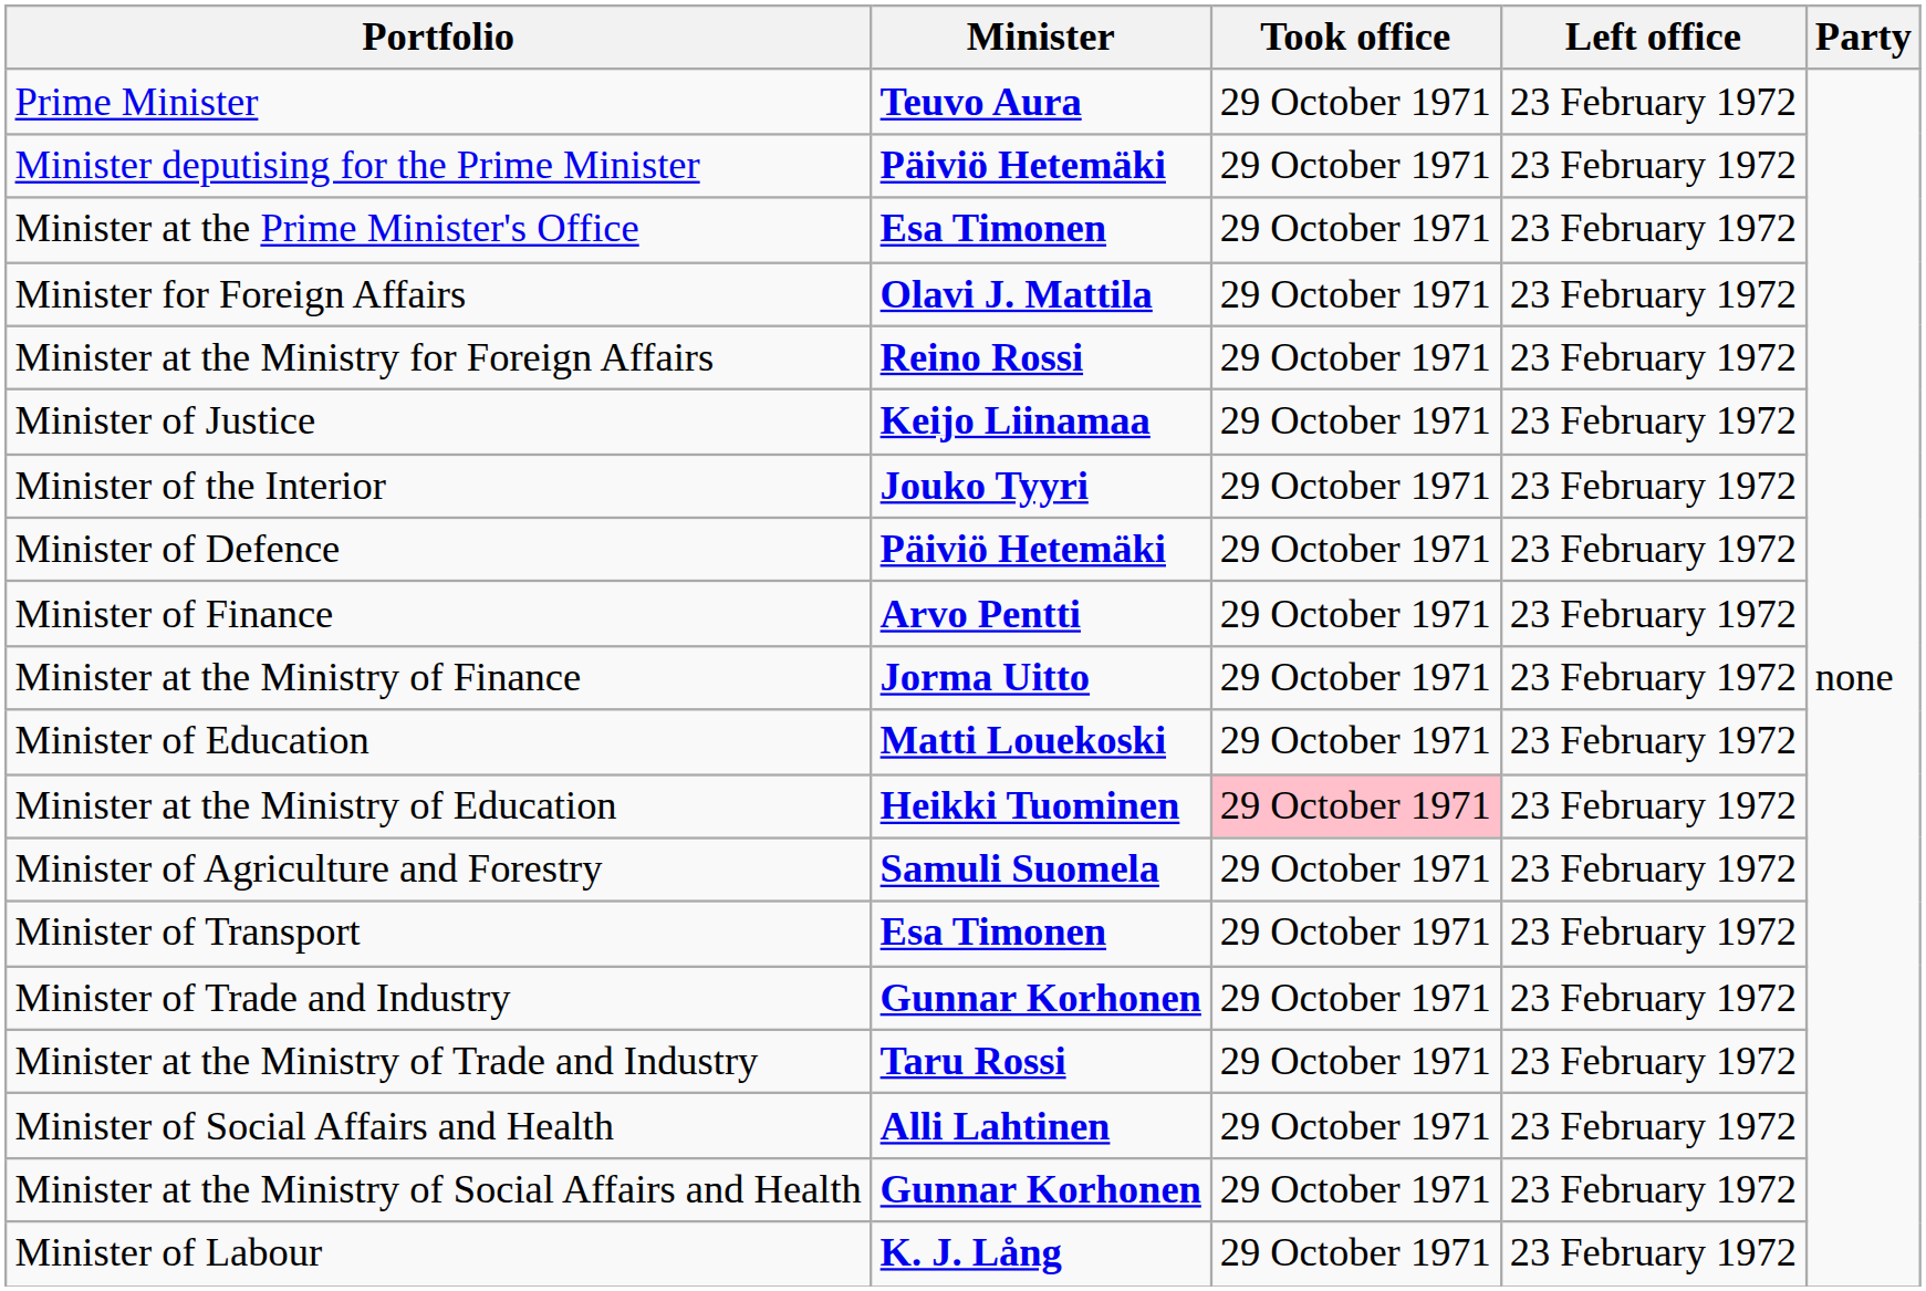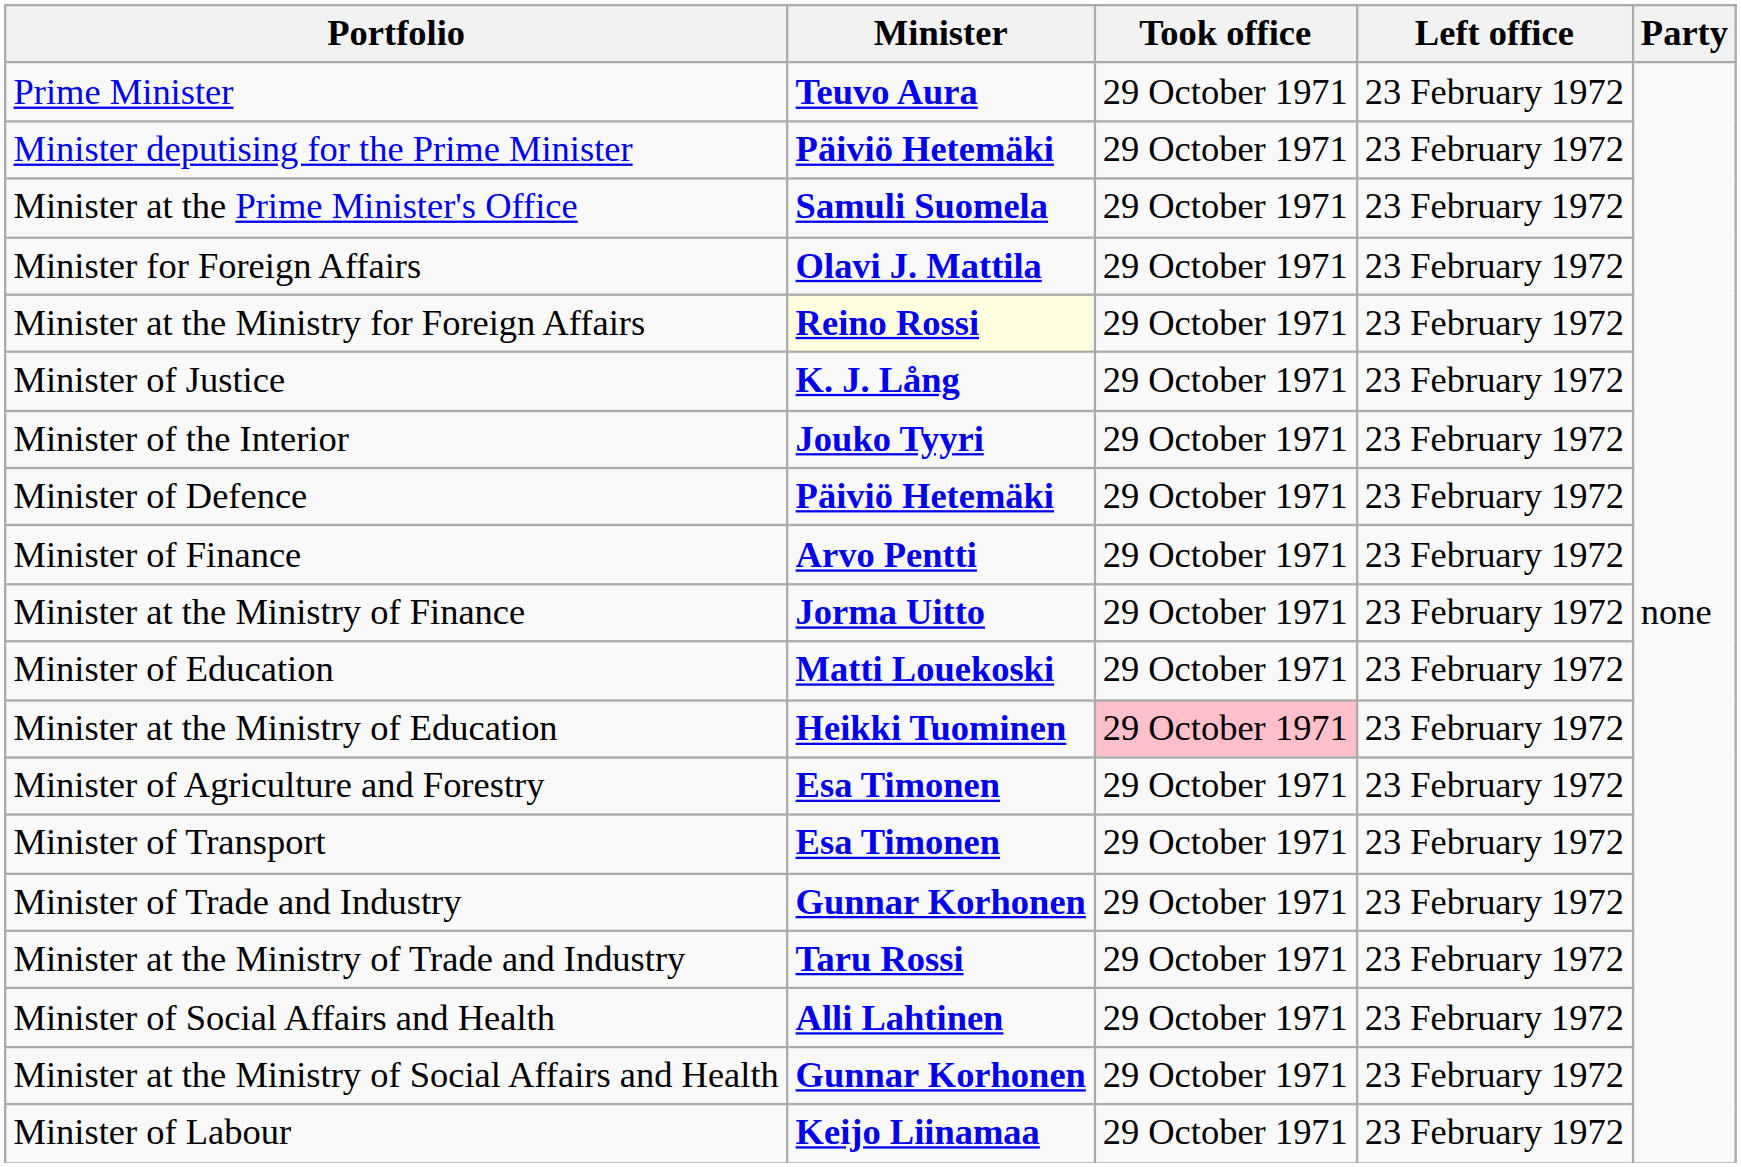Minister at the Prime Minister's Office | Minister: Esa Timonen -> Samuli Suomela
Minister at the Ministry for Foreign Affairs | Minister: no background -> lightyellow background
Minister of Justice | Minister: Keijo Liinamaa -> K. J. Lång
Minister of Agriculture and Forestry | Minister: Samuli Suomela -> Esa Timonen
Minister of Labour | Minister: K. J. Lång -> Keijo Liinamaa
